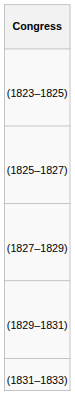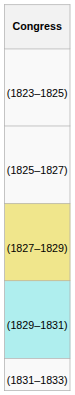row 4 | column 1: no background -> khaki background
row 5 | column 1: no background -> paleturquoise background
